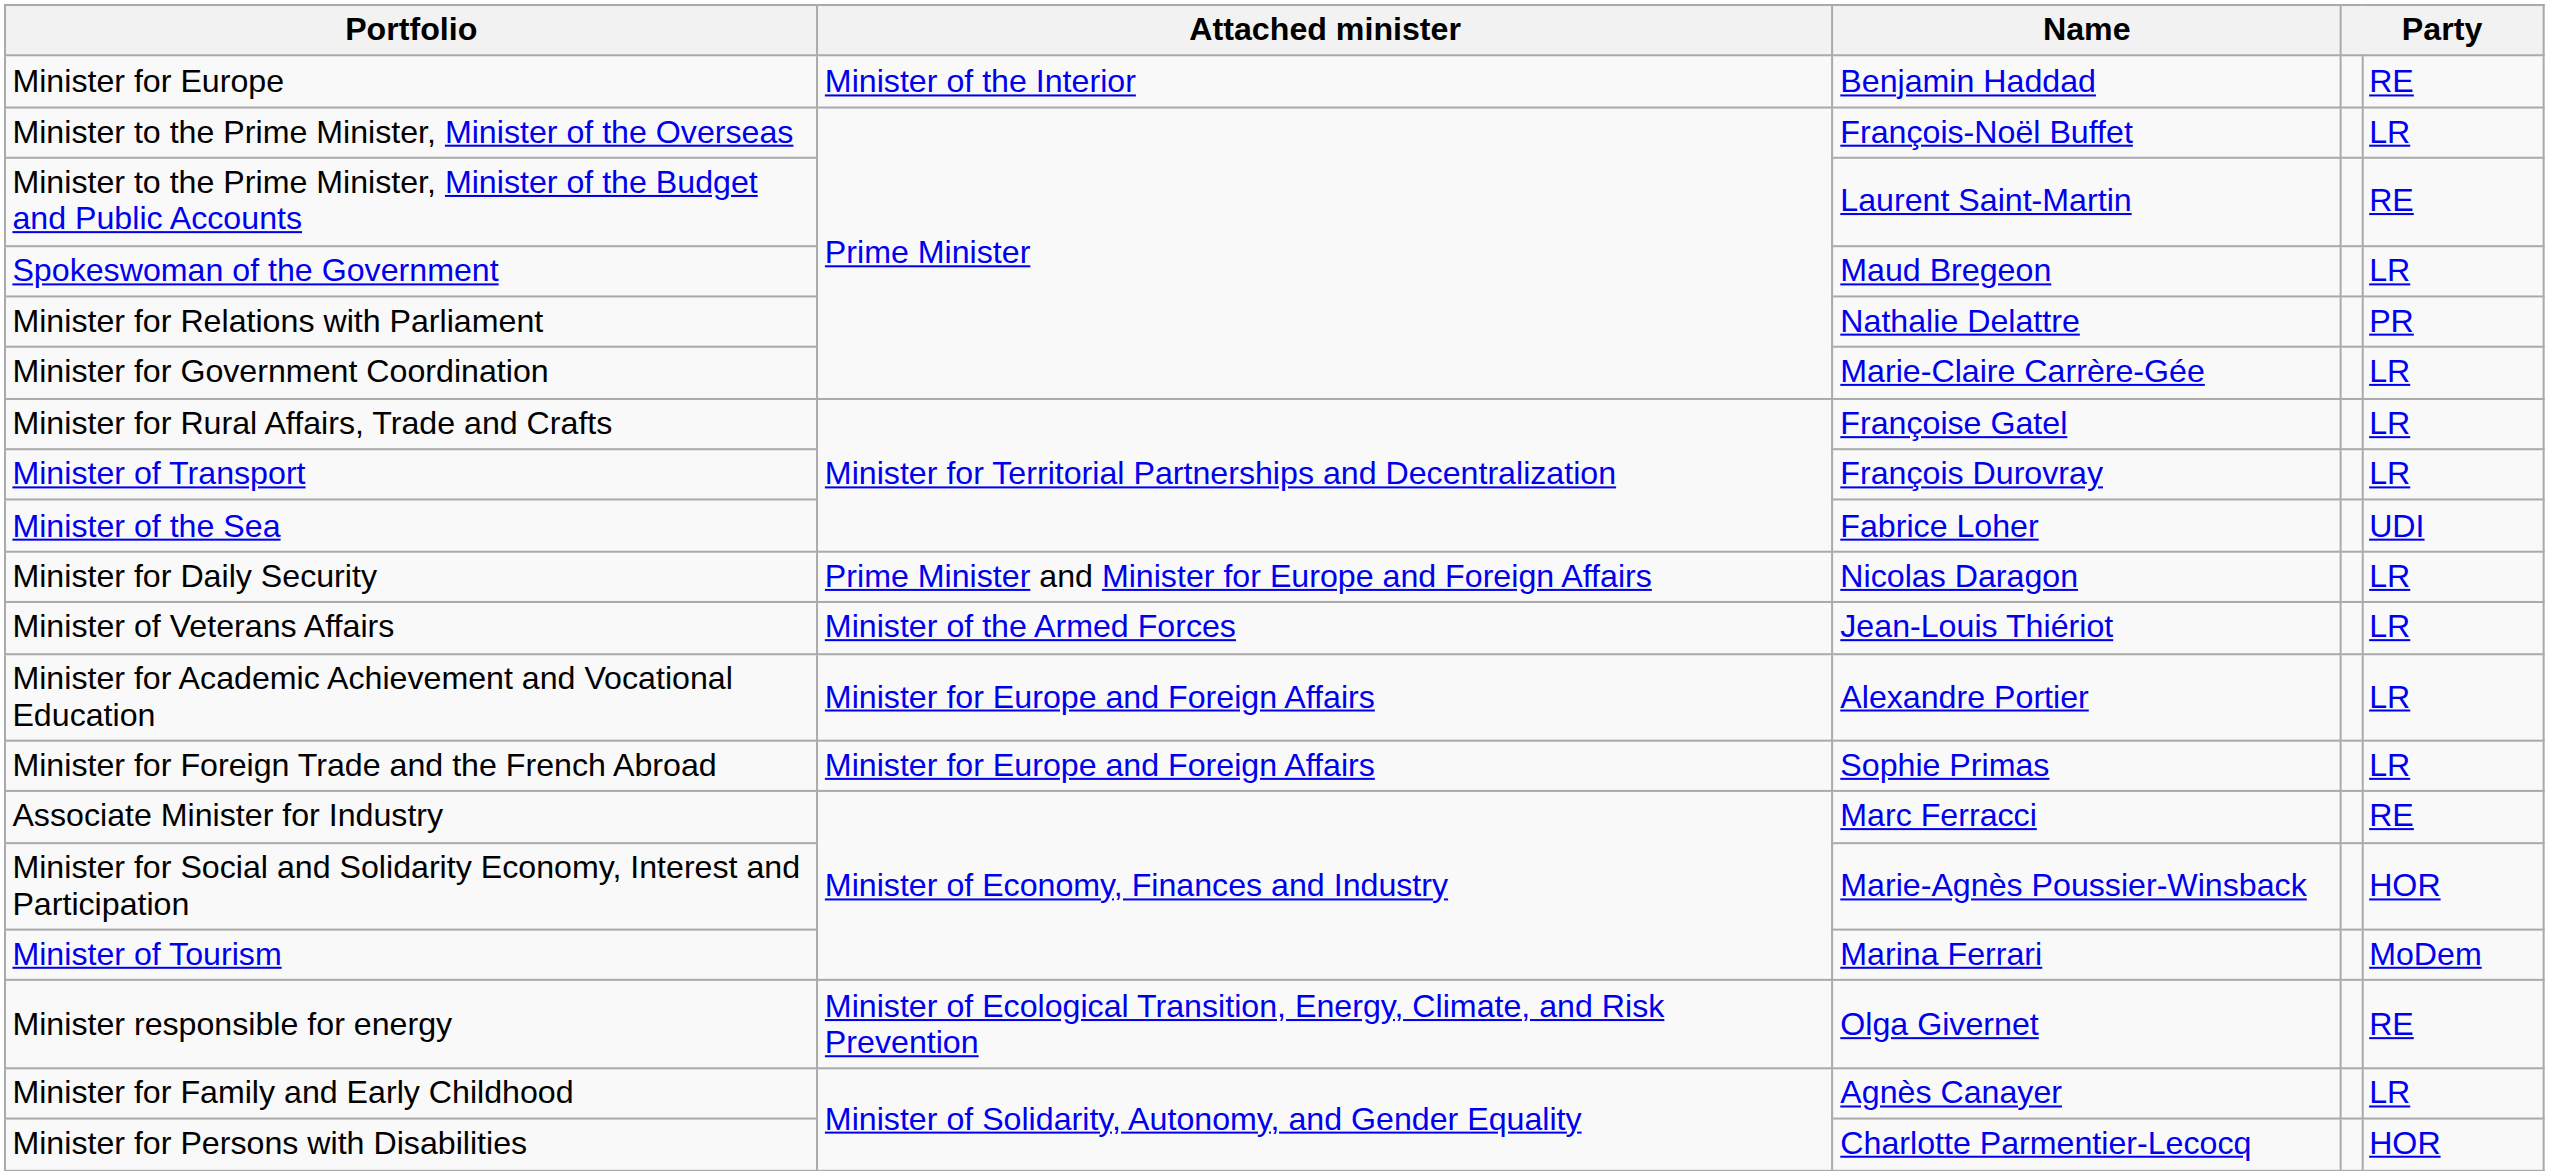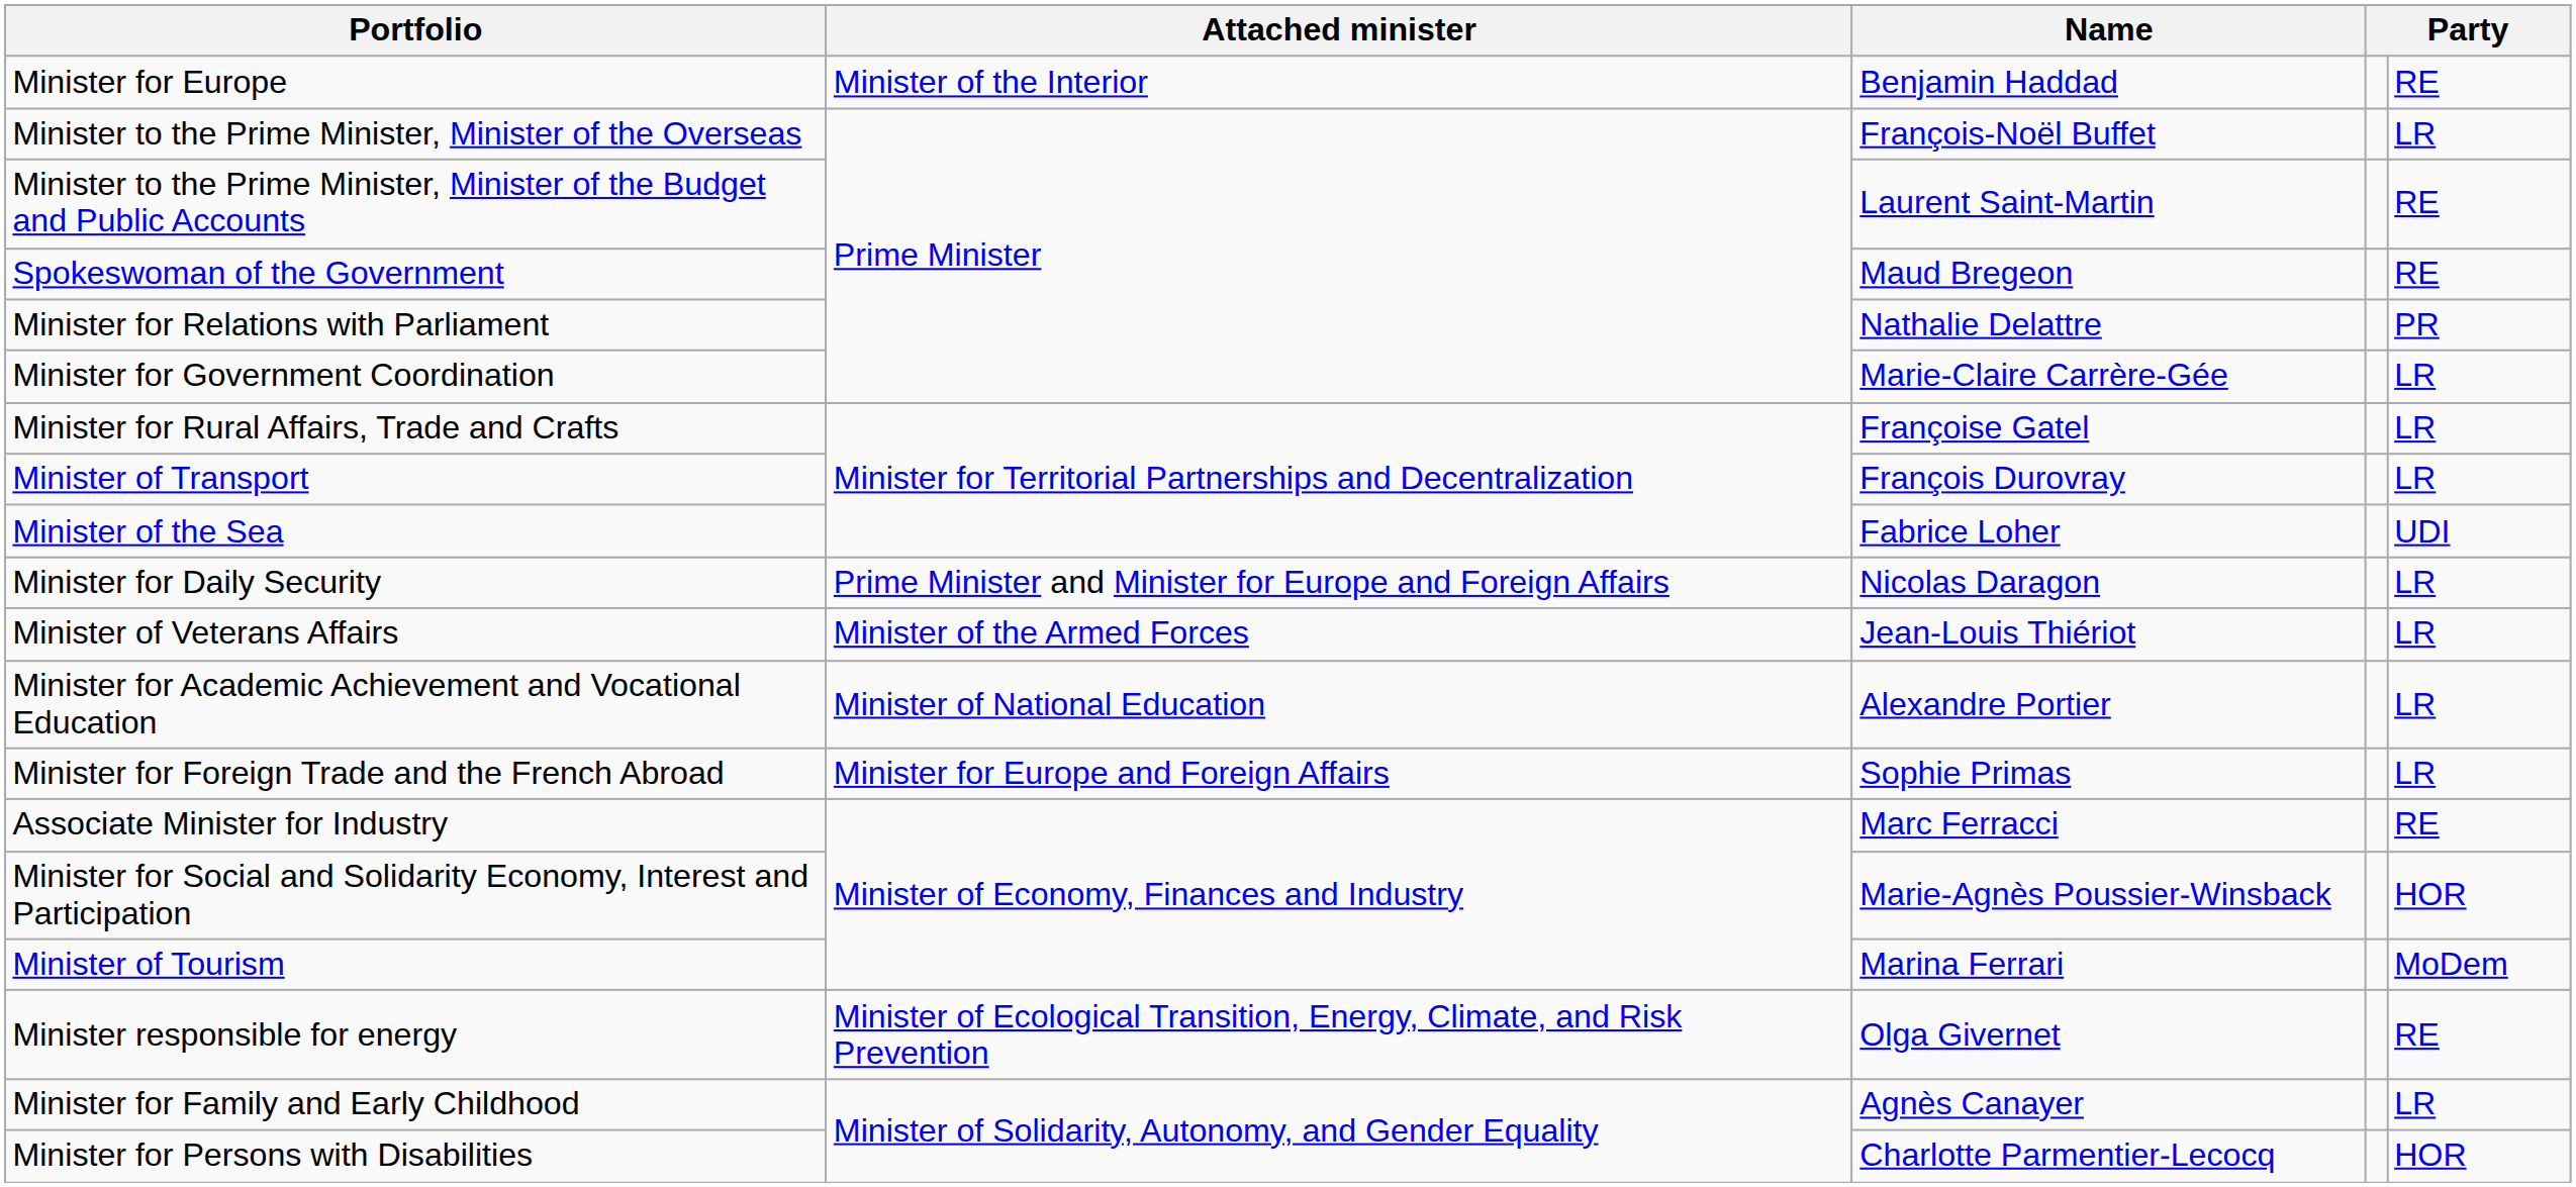Spokeswoman of the Government | column 5: LR -> RE
Minister for Academic Achievement and Vocational Education | Attached minister: Minister for Europe and Foreign Affairs -> Minister of National Education
